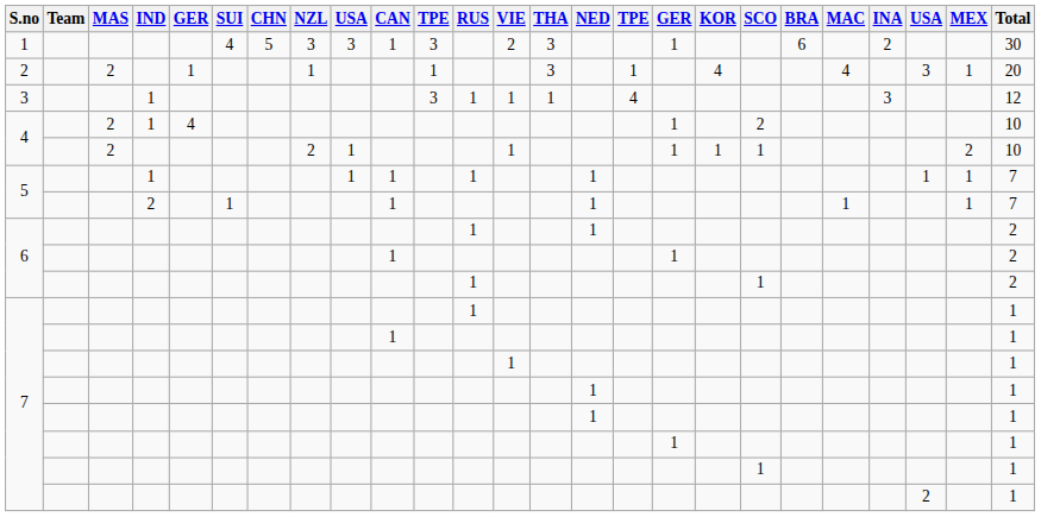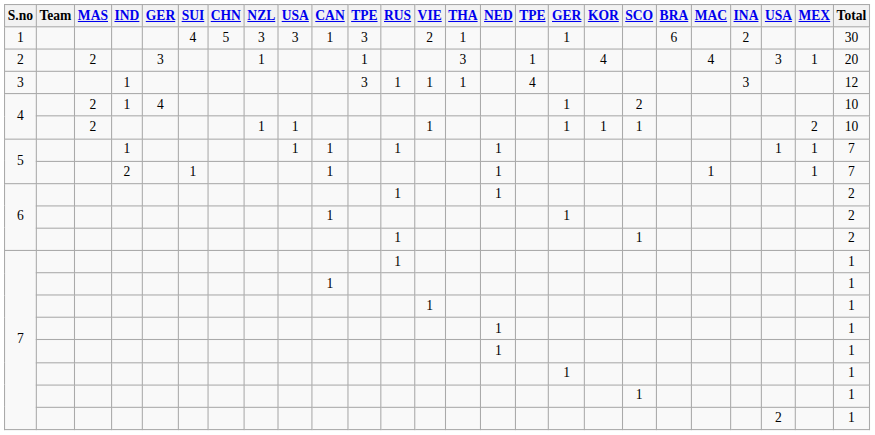row 2 | THA: 3 -> 1
row 3 | column 5: 1 -> 3
row 6 | NZL: 2 -> 1
